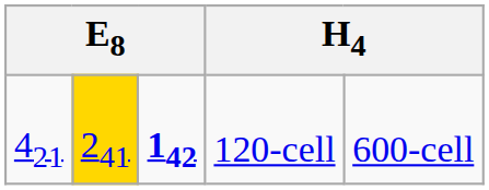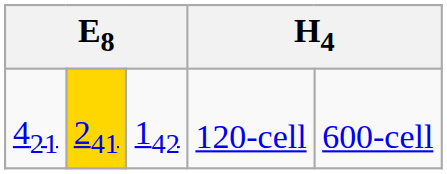120-cell | column 3: bold -> normal
